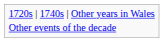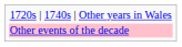row 2 | column 1: no background -> pink background
